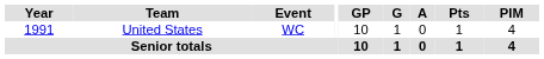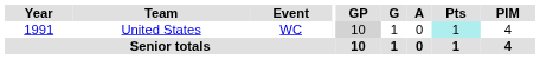United States | GP: no background -> lightgrey background
United States | Pts: no background -> paleturquoise background
